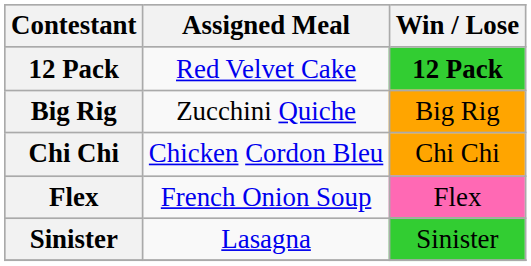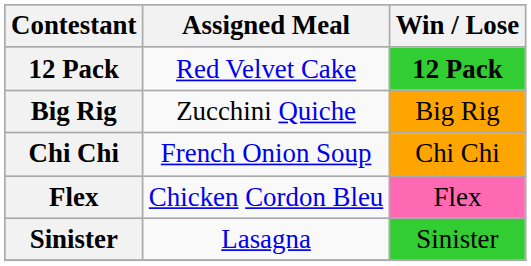row 4 | Assigned Meal: Chicken Cordon Bleu -> French Onion Soup
row 5 | Assigned Meal: French Onion Soup -> Chicken Cordon Bleu
